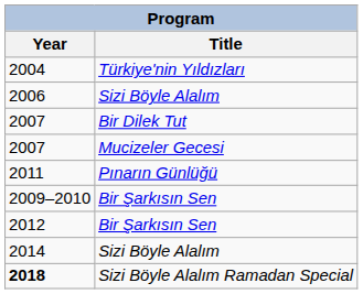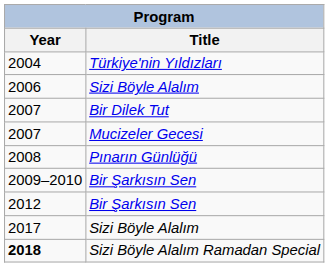row 7 | Year: 2011 -> 2008
row 10 | Year: 2014 -> 2017
